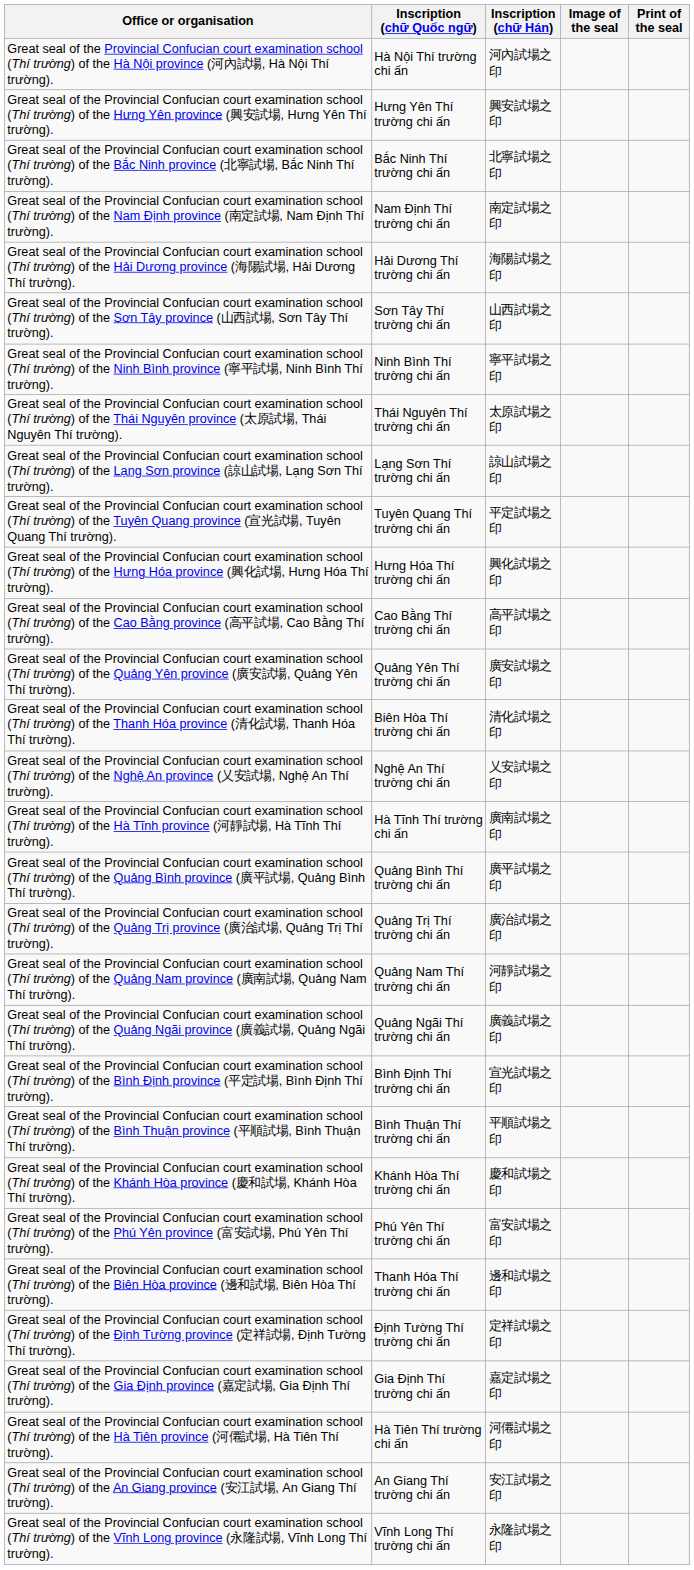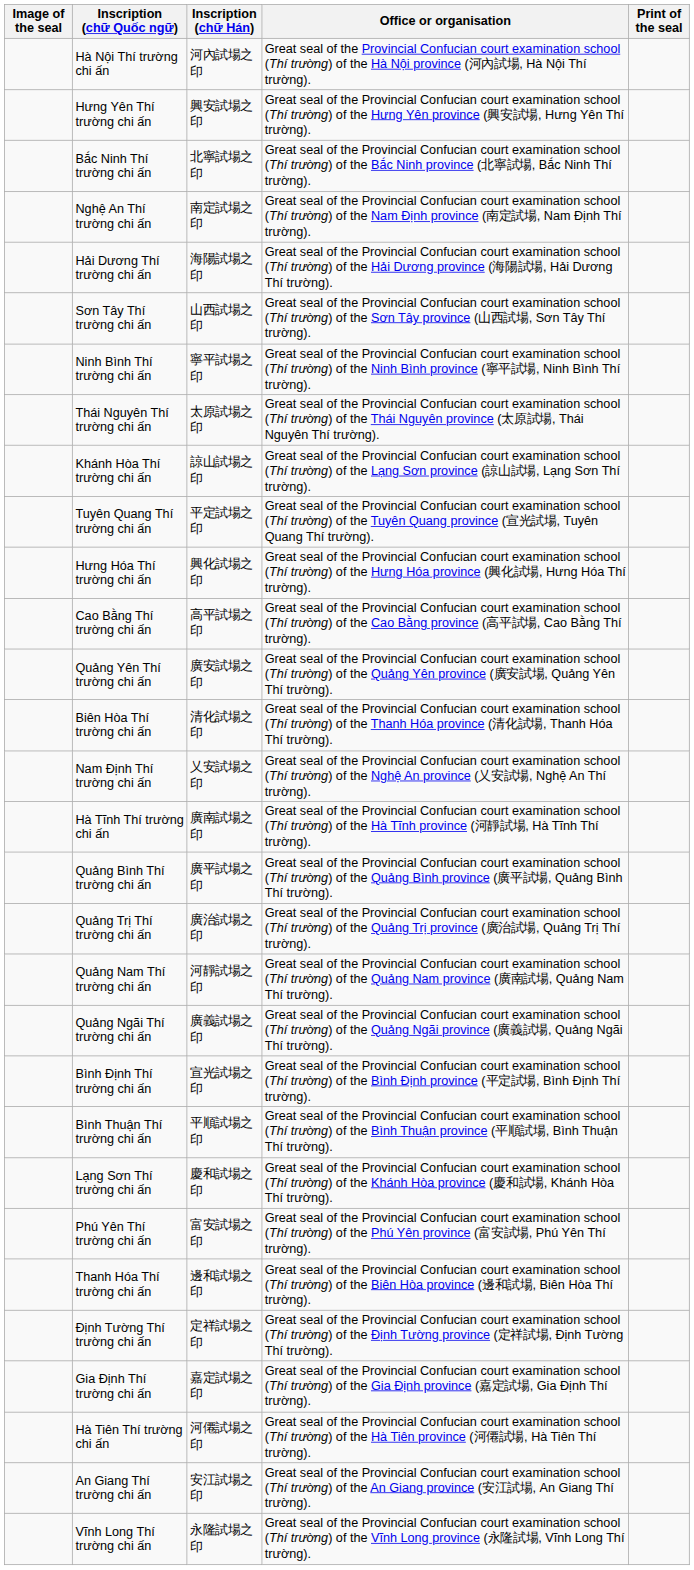columns swapped: Office or organisation <-> Image of the seal
row 5 | Inscription (chữ Quốc ngữ): Nam Định Thí trường chi ấn -> Nghệ An Thí trường chi ấn
row 10 | Inscription (chữ Quốc ngữ): Lạng Sơn Thí trường chi ấn -> Khánh Hòa Thí trường chi ấn
row 16 | Inscription (chữ Quốc ngữ): Nghệ An Thí trường chi ấn -> Nam Định Thí trường chi ấn
row 24 | Inscription (chữ Quốc ngữ): Khánh Hòa Thí trường chi ấn -> Lạng Sơn Thí trường chi ấn
